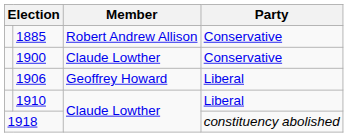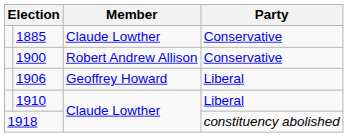1885 | Member: Robert Andrew Allison -> Claude Lowther
1900 | Member: Claude Lowther -> Robert Andrew Allison
